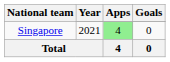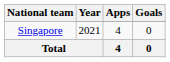2021 | Apps: lightgreen background -> no background
